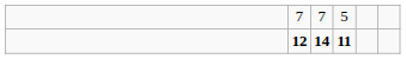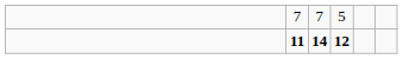row 2 | column 2: 12 -> 11
row 2 | column 4: 11 -> 12
